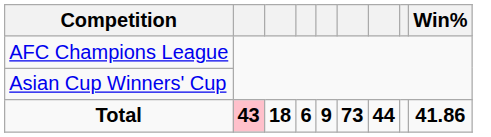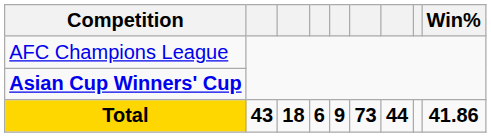Asian Cup Winners' Cup | Competition: normal -> bold
Total | Competition: no background -> gold background
Total | column 2: pink background -> no background
